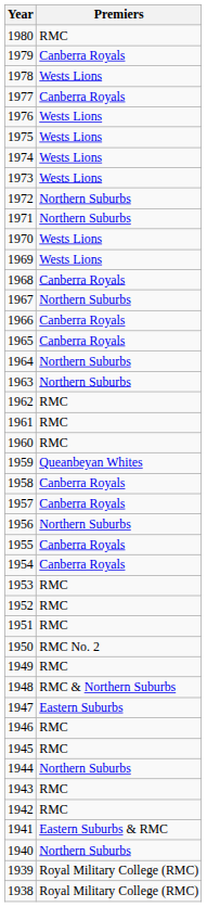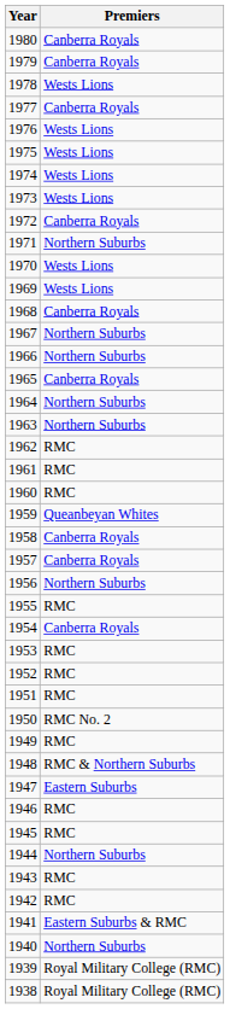1980 | Premiers: RMC -> Canberra Royals
1972 | Premiers: Northern Suburbs -> Canberra Royals
1966 | Premiers: Canberra Royals -> Northern Suburbs
1955 | Premiers: Canberra Royals -> RMC
